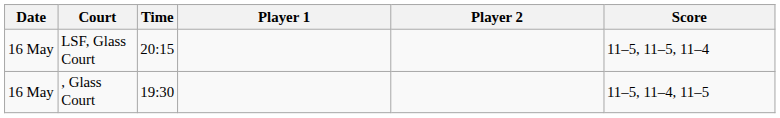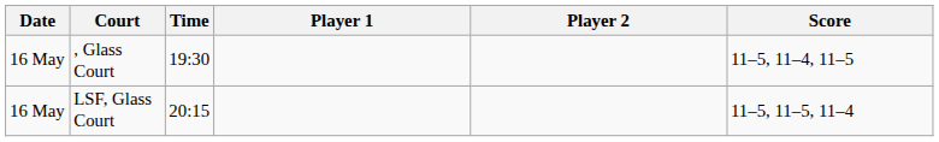rows swapped: , Glass Court <-> LSF, Glass Court
